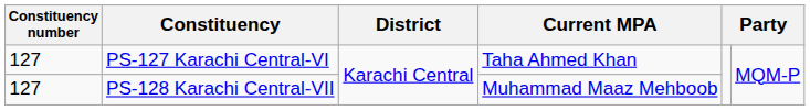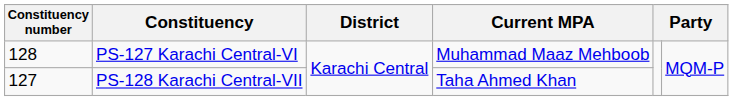PS-127 Karachi Central-VI | Constituency number: 127 -> 128
PS-127 Karachi Central-VI | Current MPA: Taha Ahmed Khan -> Muhammad Maaz Mehboob
PS-128 Karachi Central-VII | Current MPA: Muhammad Maaz Mehboob -> Taha Ahmed Khan
